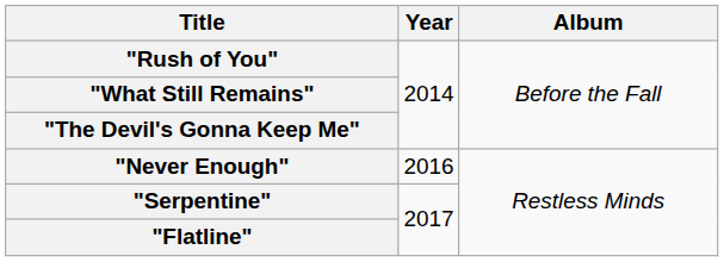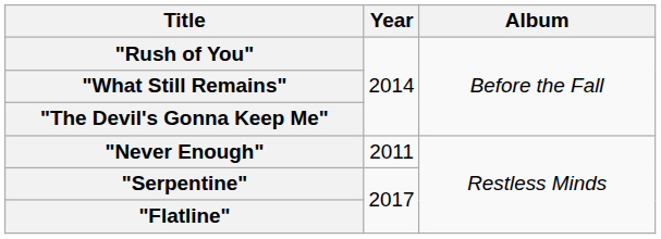"Never Enough" | Year: 2016 -> 2011
